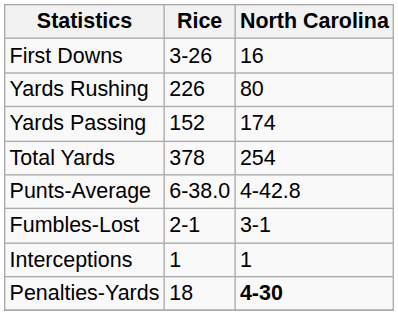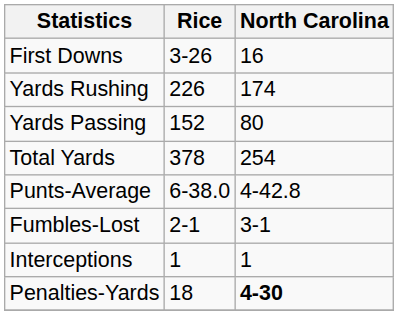Yards Rushing | North Carolina: 80 -> 174
Yards Passing | North Carolina: 174 -> 80
